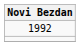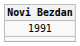row 2 | column 1: 1992 -> 1991
